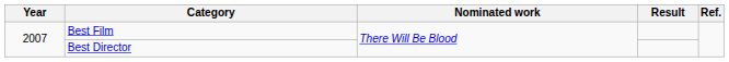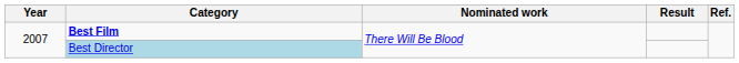Best Film | Category: normal -> bold
Best Director | Category: no background -> lightblue background
